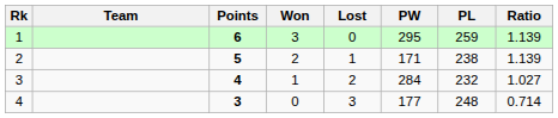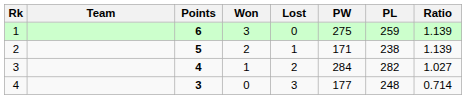row 2 | PW: 295 -> 275
row 4 | PL: 232 -> 282
